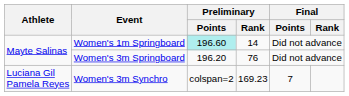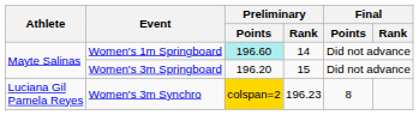Women's 3m Springboard | Preliminary / Rank: 76 -> 15
Women's 3m Synchro | Preliminary / Points: no background -> gold background
Women's 3m Synchro | Preliminary / Rank: 169.23 -> 196.23
Women's 3m Synchro | Final / Points: 7 -> 8
